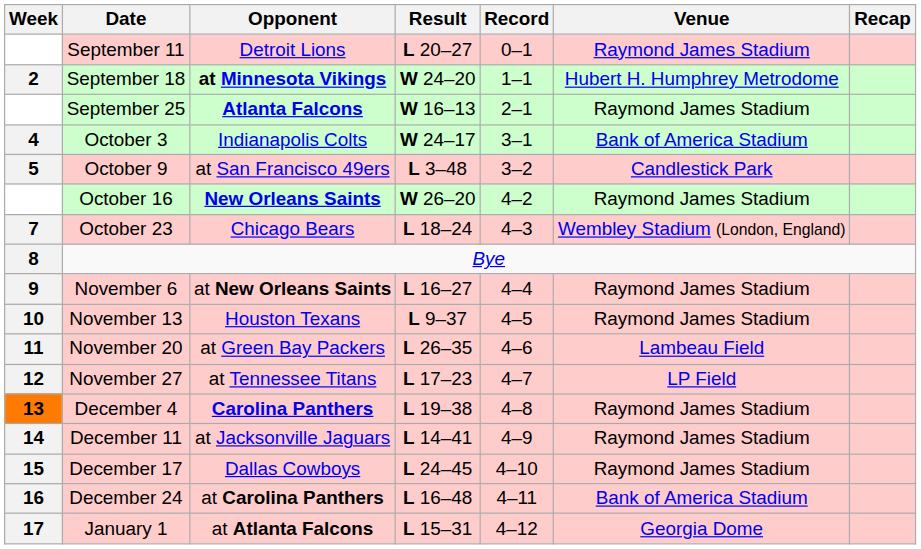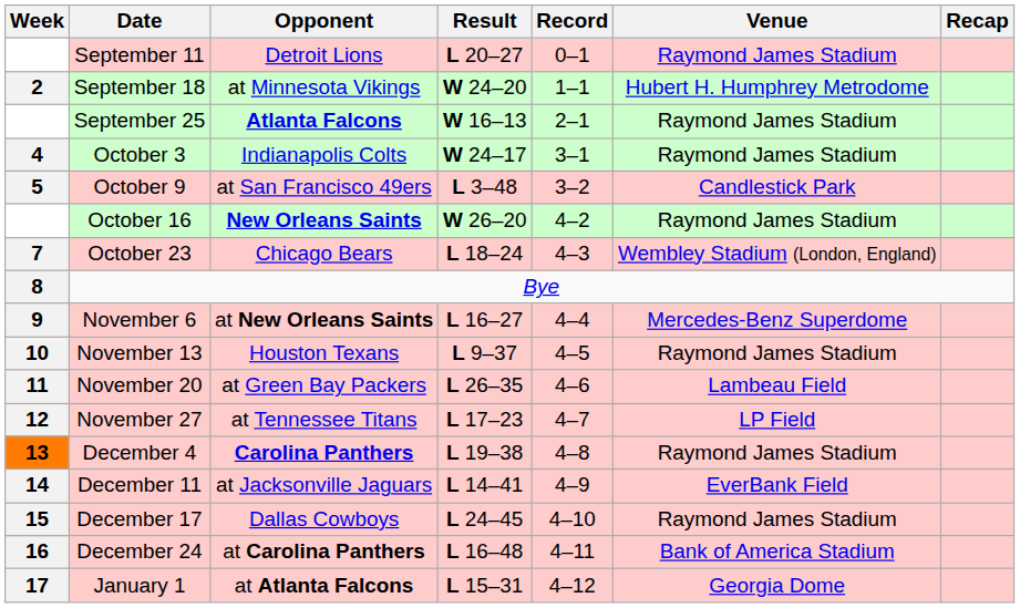2 | Opponent: bold -> normal
4 | Venue: Bank of America Stadium -> Raymond James Stadium
9 | Venue: Raymond James Stadium -> Mercedes-Benz Superdome
14 | Venue: Raymond James Stadium -> EverBank Field
